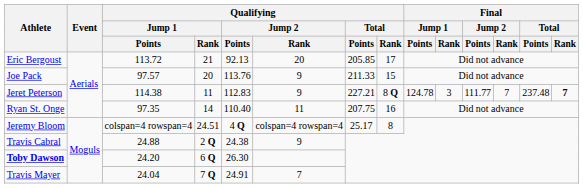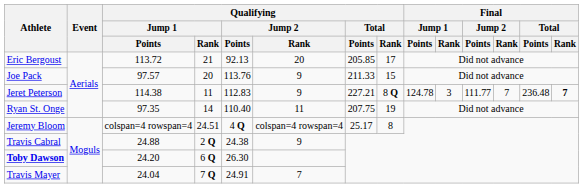Jeret Peterson | Final / Total / Points: 237.48 -> 236.48
Ryan St. Onge | Qualifying / Total / Rank: 16 -> 19
